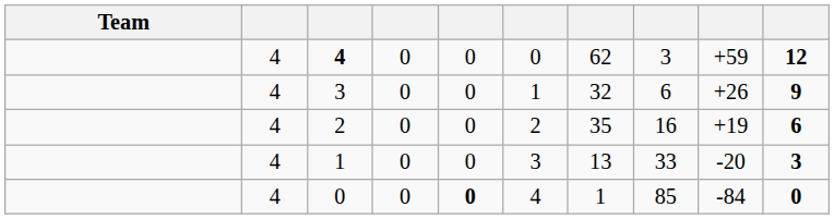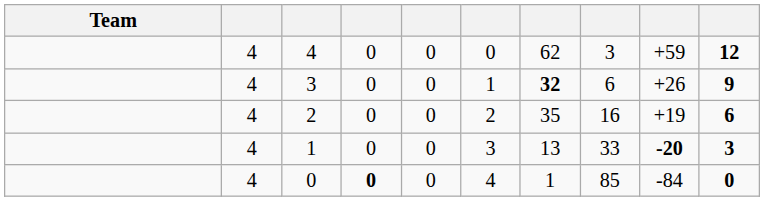row 2 | column 3: bold -> normal
row 3 | column 7: normal -> bold
row 5 | column 9: normal -> bold
row 6 | column 4: normal -> bold
row 6 | column 5: bold -> normal
